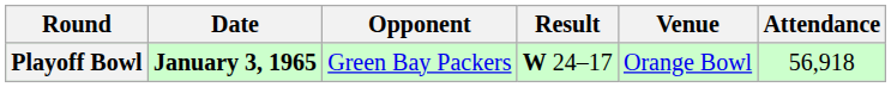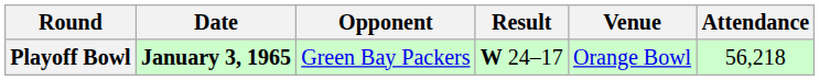Playoff Bowl | Attendance: 56,918 -> 56,218
